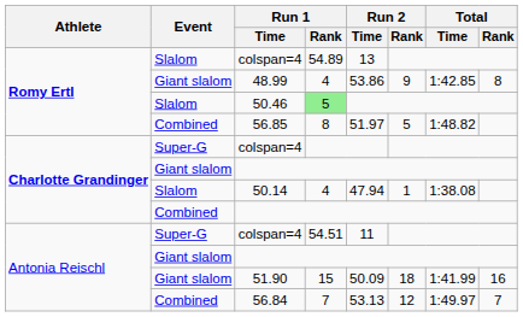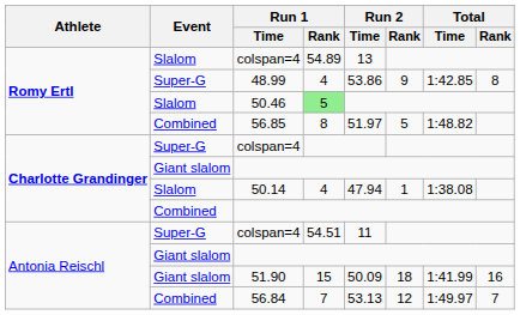48.99 | Event: Giant slalom -> Super-G
